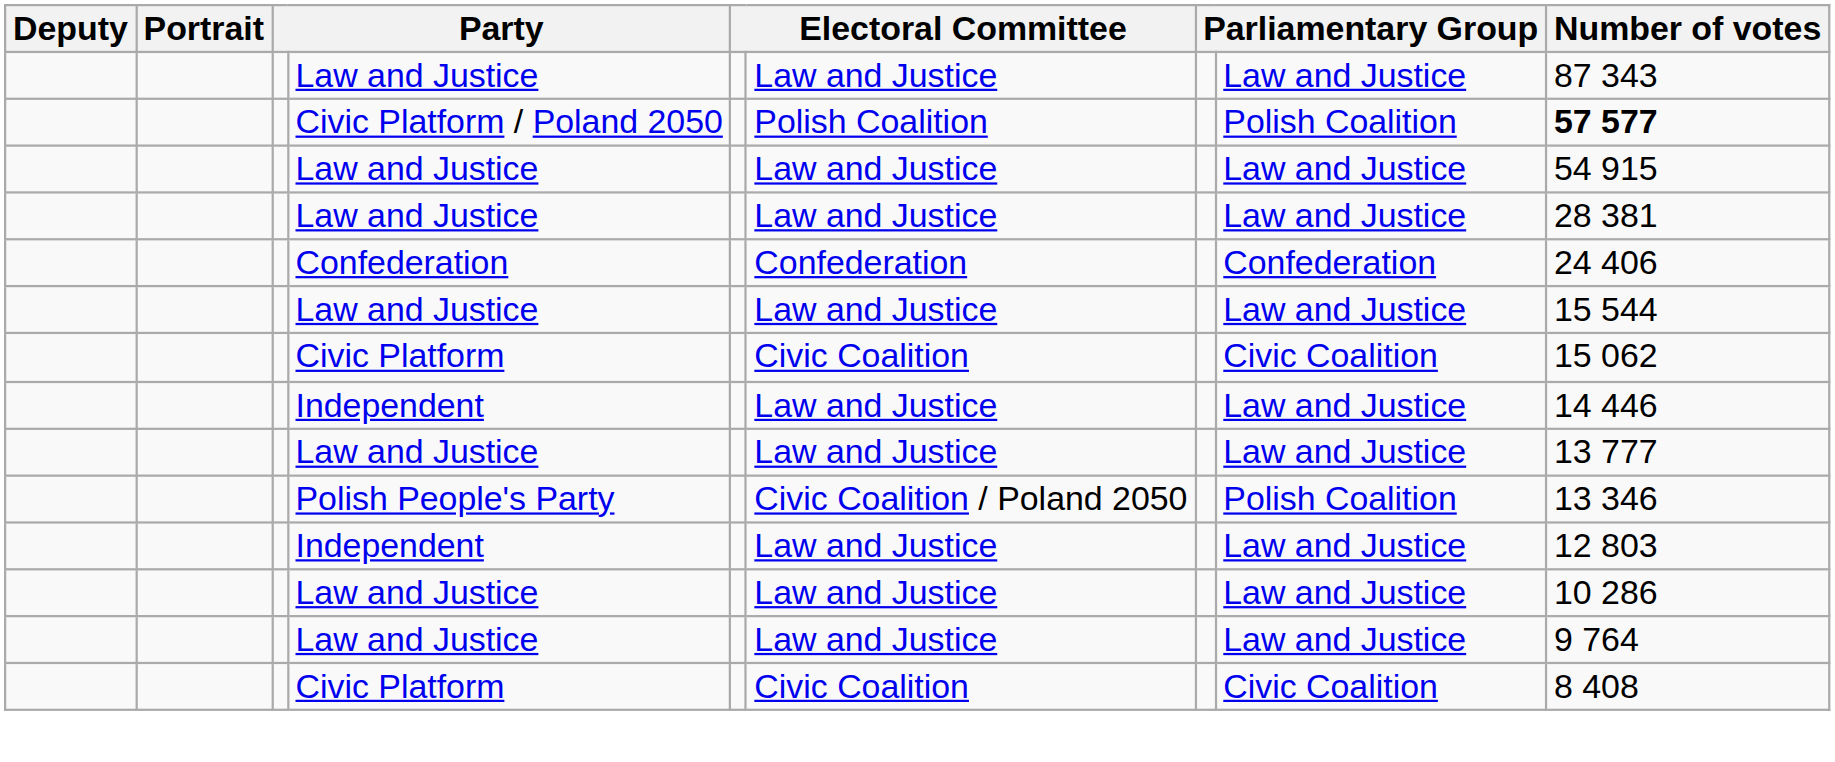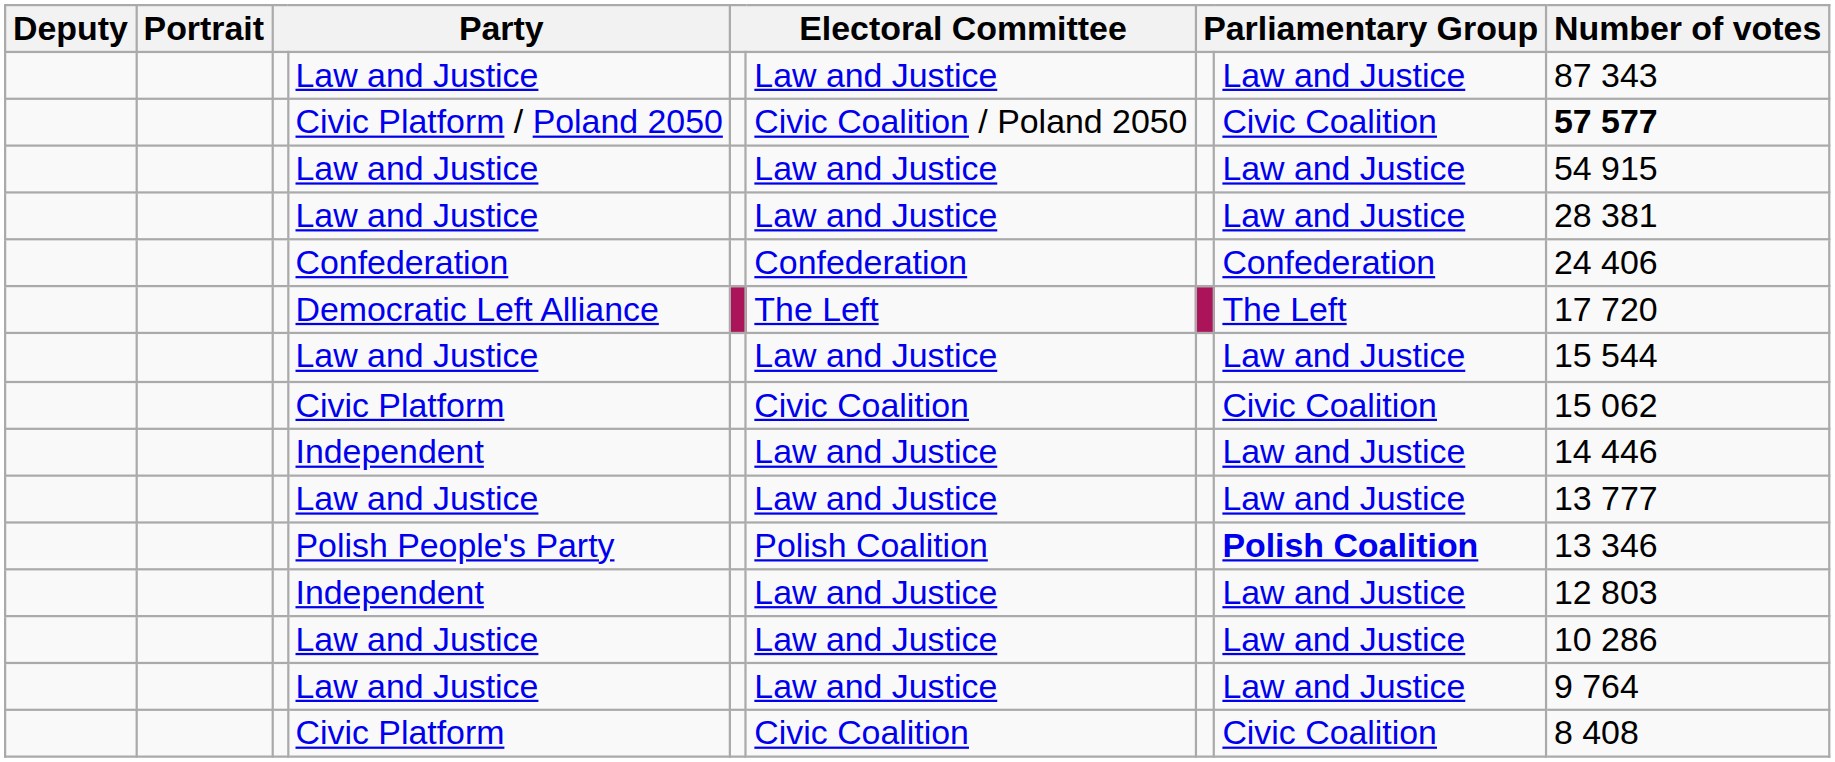Civic Platform / Poland 2050 | column 6: Polish Coalition -> Civic Coalition / Poland 2050
Civic Platform / Poland 2050 | column 8: Polish Coalition -> Civic Coalition
+ row: Democratic Left Alliance | The Left | The Left | 17 720
Polish People's Party | column 6: Civic Coalition / Poland 2050 -> Polish Coalition
Polish People's Party | column 8: normal -> bold
